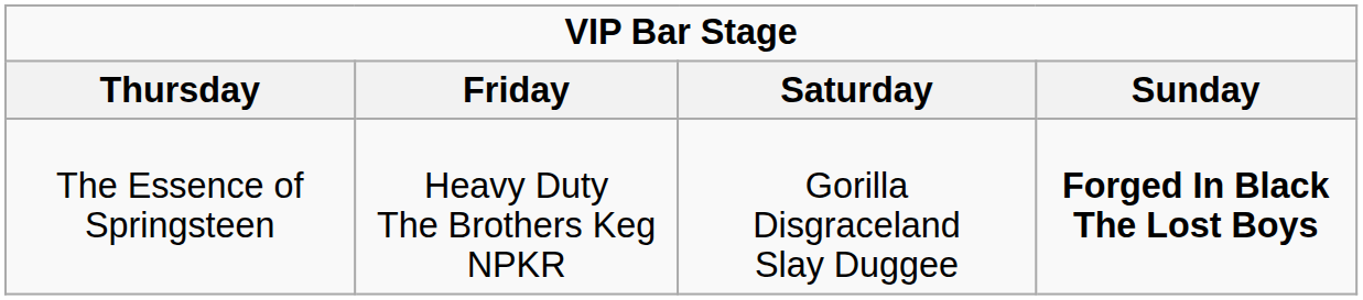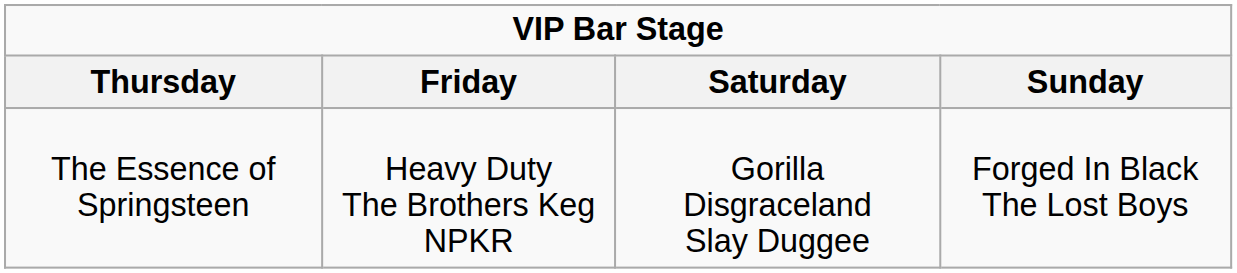The Essence of Springsteen | Sunday: bold -> normal
